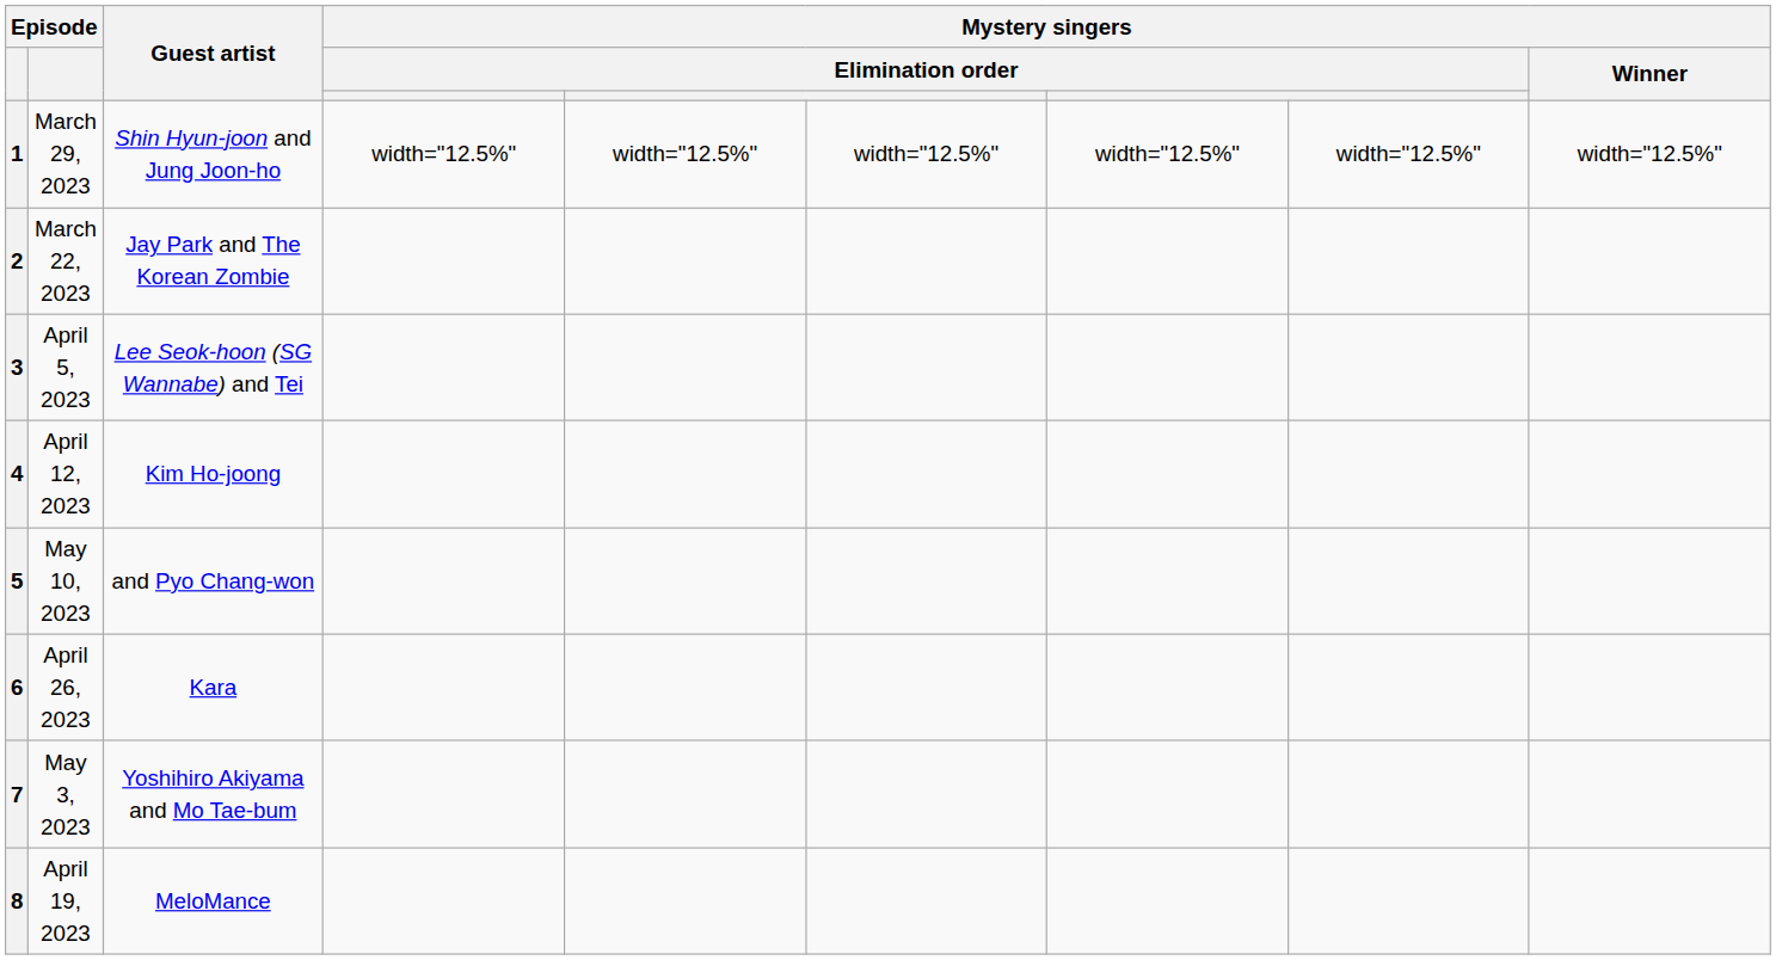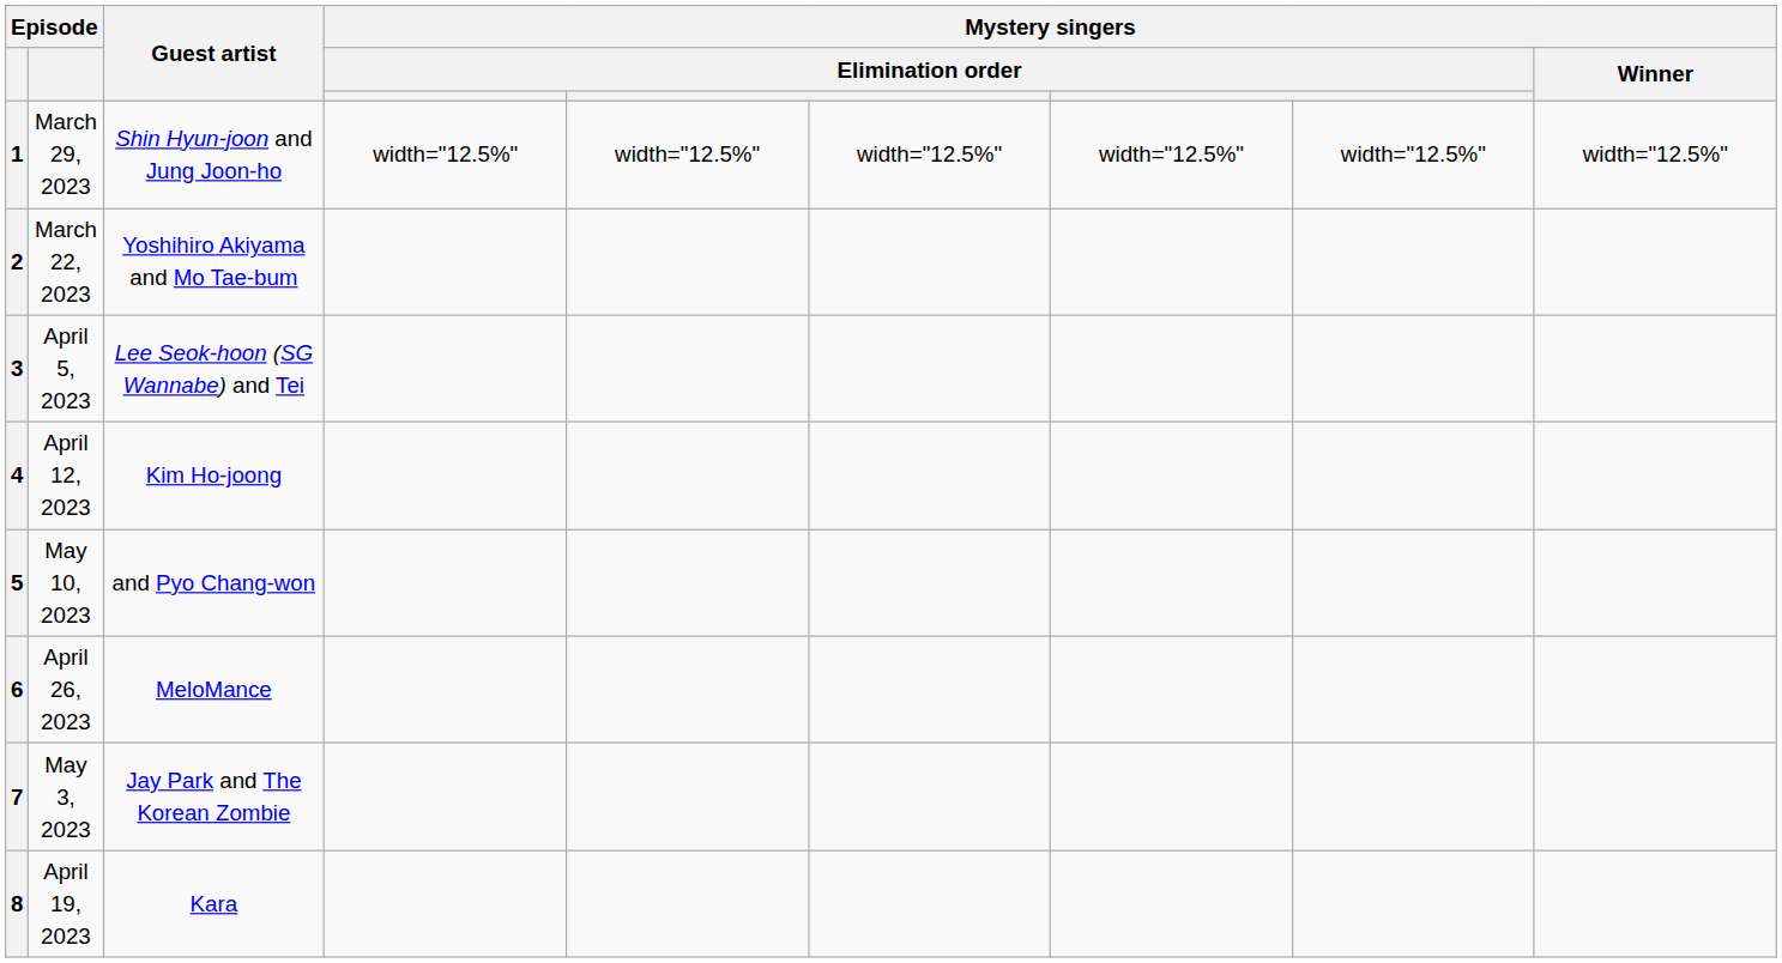2 | Guest artist: Jay Park and The Korean Zombie -> Yoshihiro Akiyama and Mo Tae-bum
6 | Guest artist: Kara -> MeloMance
7 | Guest artist: Yoshihiro Akiyama and Mo Tae-bum -> Jay Park and The Korean Zombie
8 | Guest artist: MeloMance -> Kara
